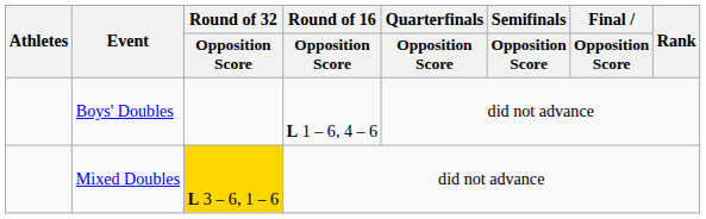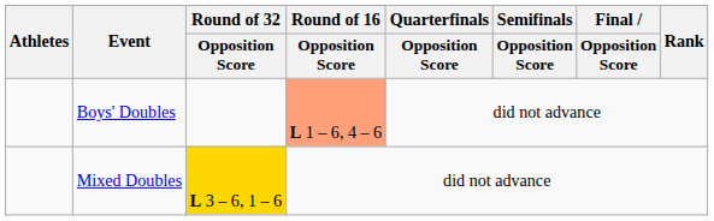Boys' Doubles | Round of 16 / Opposition Score: no background -> lightsalmon background
